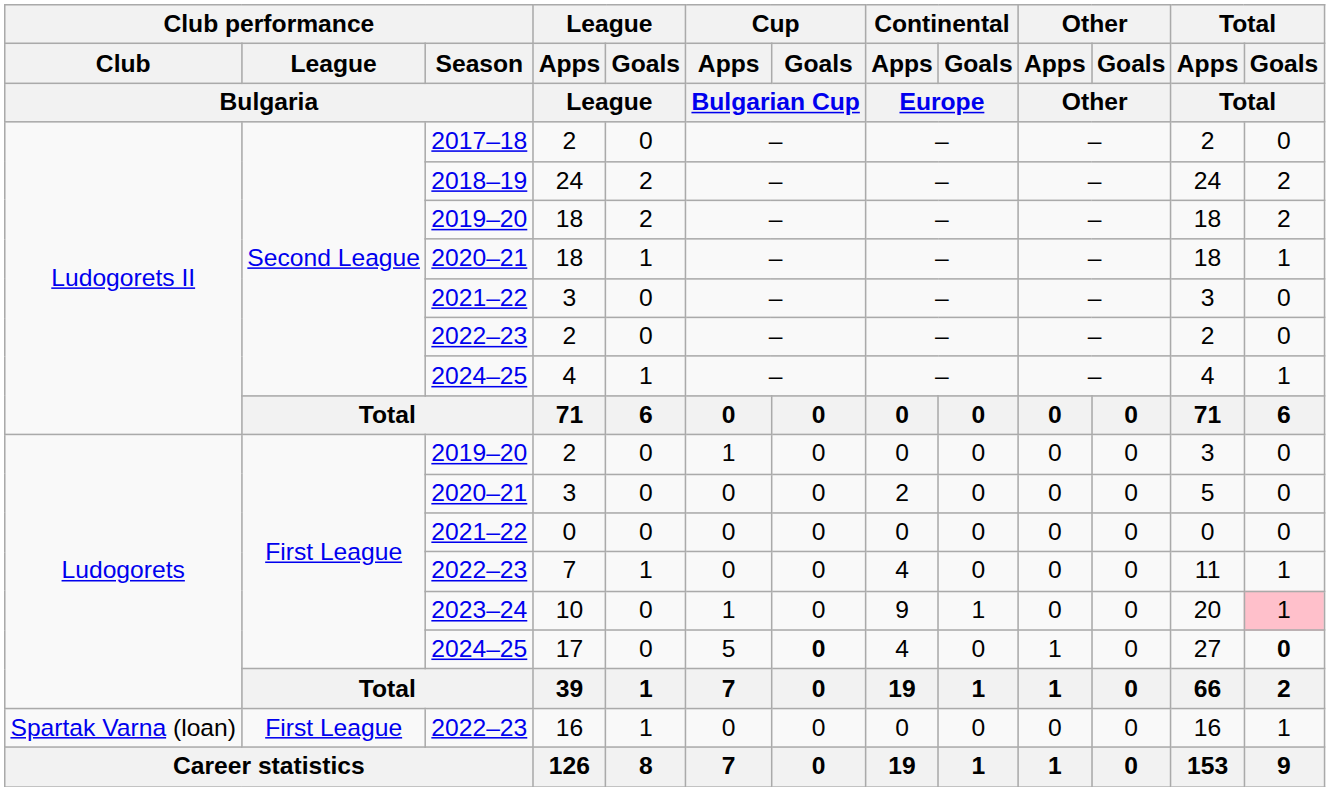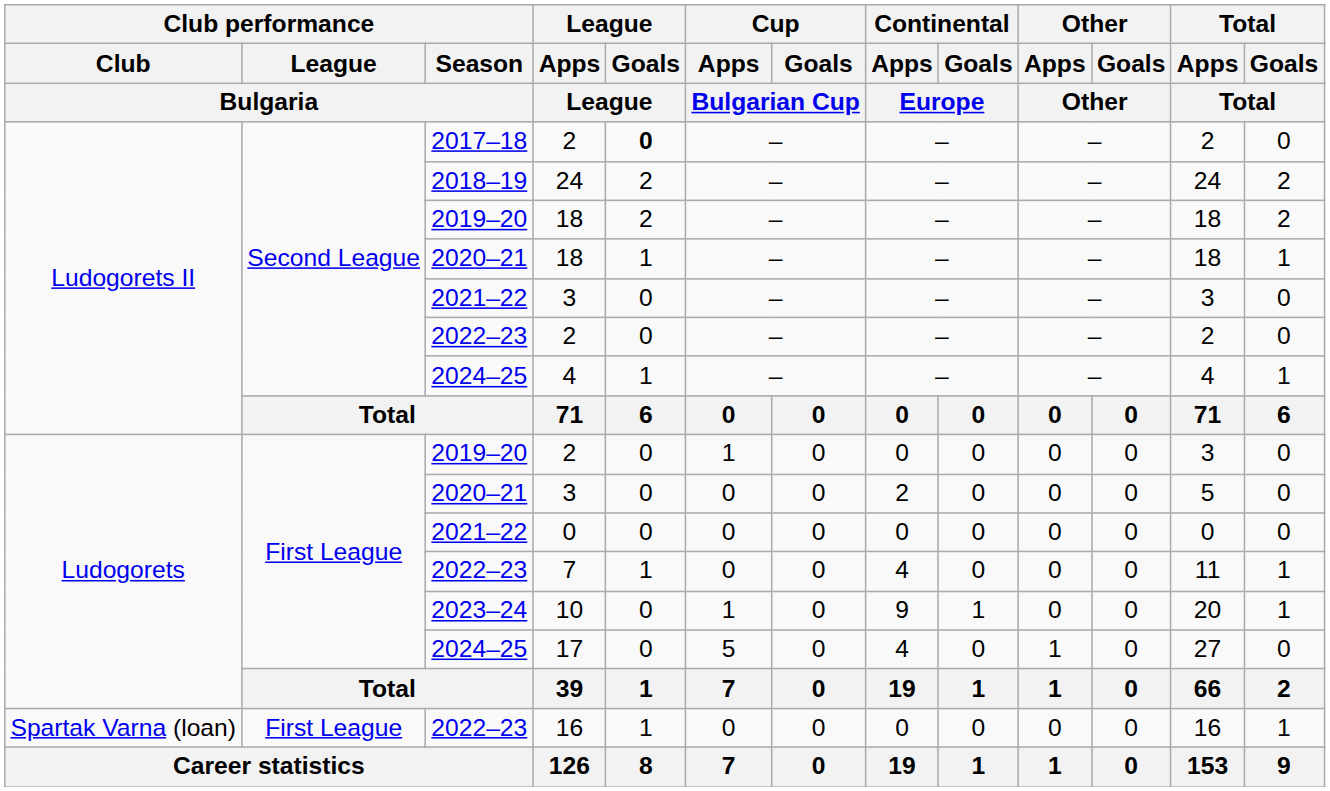2017–18 / 2 | League / Goals / League: normal -> bold
10 | Total / Goals / Total: pink background -> no background
17 | Cup / Goals / Bulgarian Cup: bold -> normal
17 | Total / Goals / Total: bold -> normal
